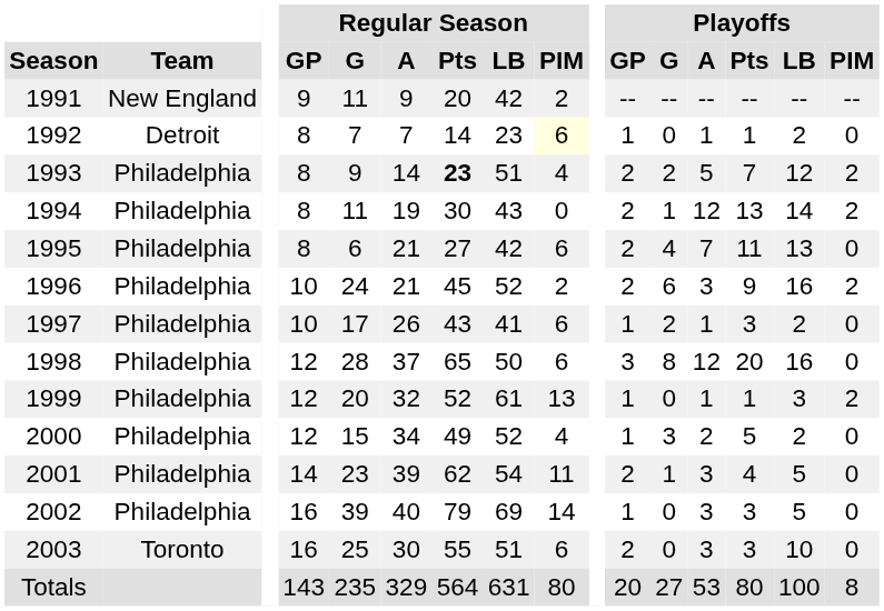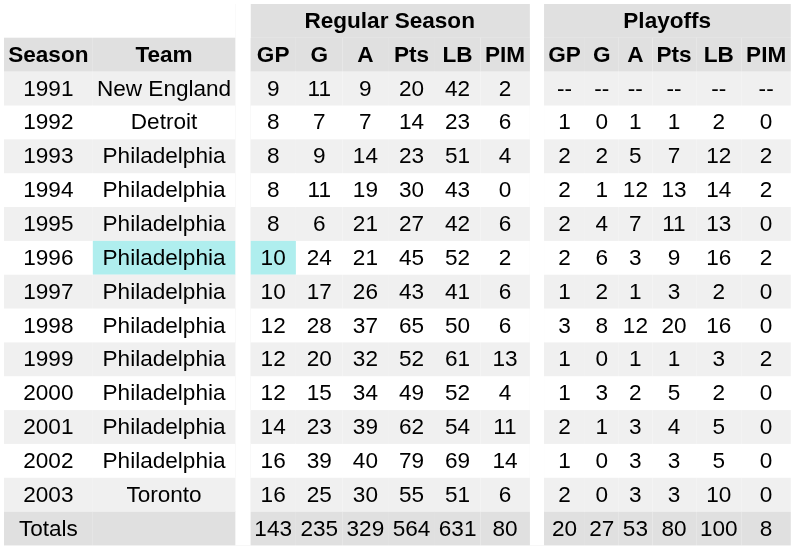1992 | Regular Season / PIM: lightyellow background -> no background
1993 | Regular Season / Pts: bold -> normal
1996 | Team: no background -> paleturquoise background
1996 | Regular Season / GP: no background -> paleturquoise background
